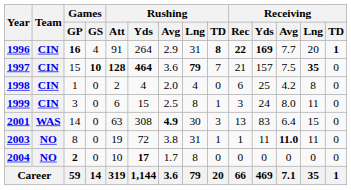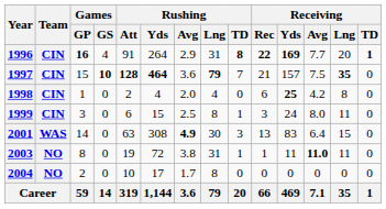1998 | Receiving / Yds: normal -> bold
2004 | Games / GP: bold -> normal
2004 | Rushing / Yds: bold -> normal
